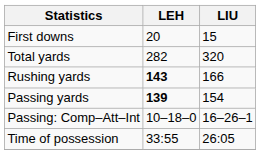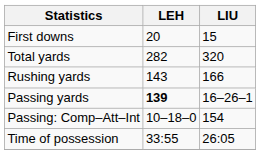Rushing yards | LEH: bold -> normal
Passing yards | LIU: 154 -> 16–26–1
Passing: Comp–Att–Int | LIU: 16–26–1 -> 154
